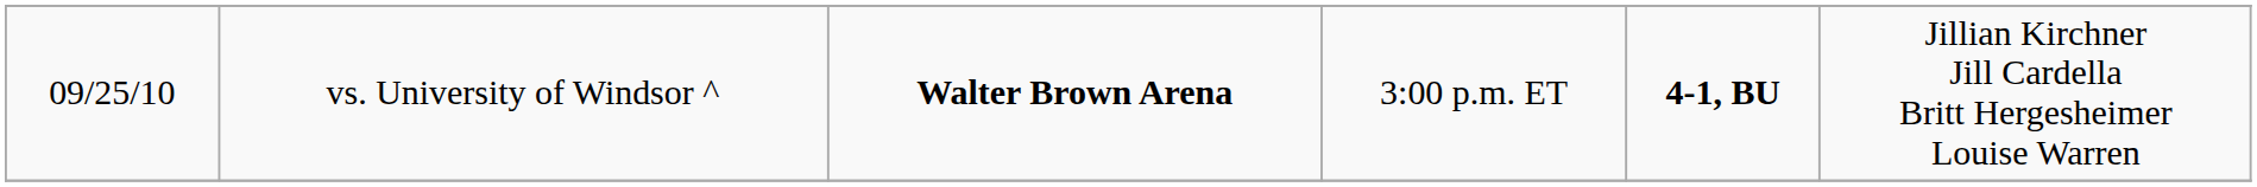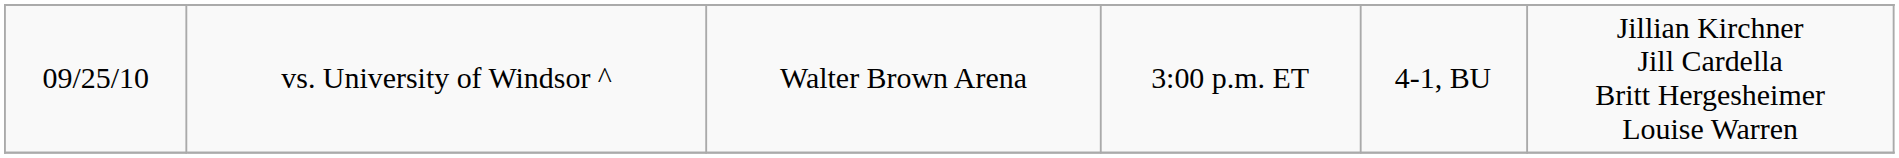vs. University of Windsor ^ | column 3: bold -> normal
vs. University of Windsor ^ | column 5: bold -> normal
